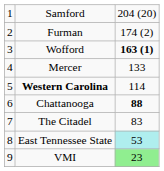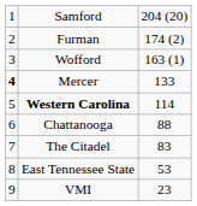Wofford | column 3: bold -> normal
Mercer | column 1: normal -> bold
Chattanooga | column 3: bold -> normal
East Tennessee State | column 3: paleturquoise background -> no background
VMI | column 3: lightgreen background -> no background
